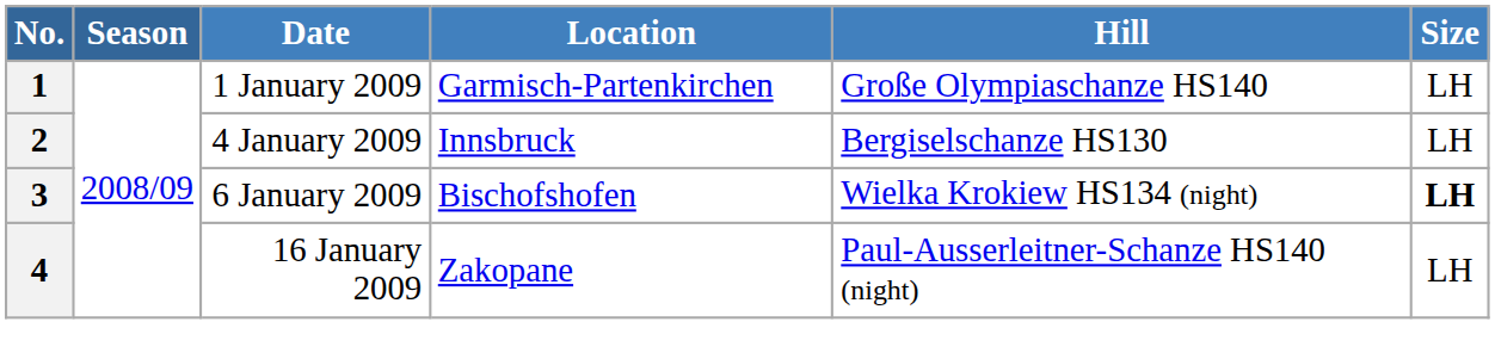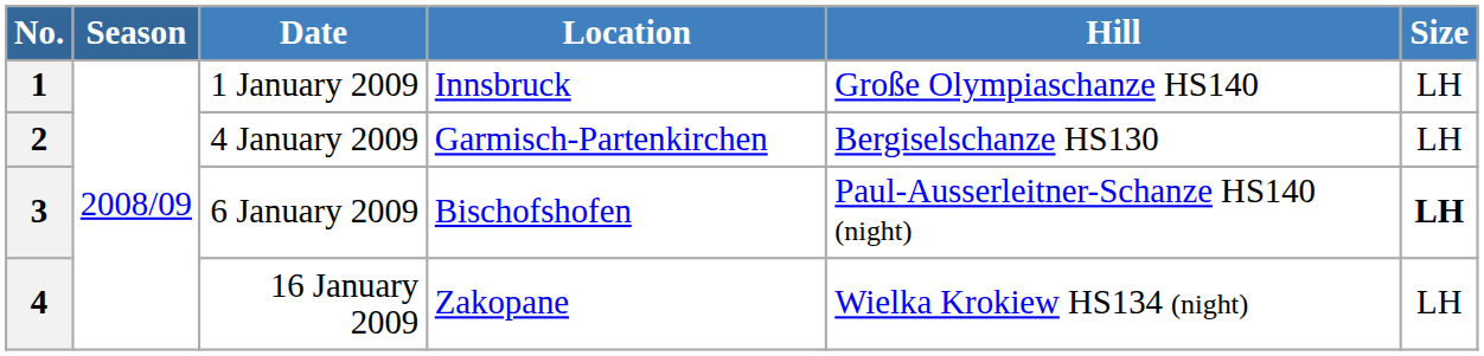1 | Location: Garmisch-Partenkirchen -> Innsbruck
2 | Location: Innsbruck -> Garmisch-Partenkirchen
3 | Hill: Wielka Krokiew HS134 (night) -> Paul-Ausserleitner-Schanze HS140 (night)
4 | Hill: Paul-Ausserleitner-Schanze HS140 (night) -> Wielka Krokiew HS134 (night)
